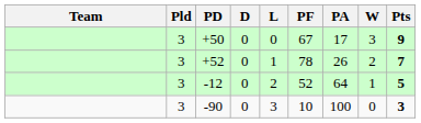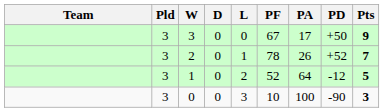columns swapped: W <-> PD
